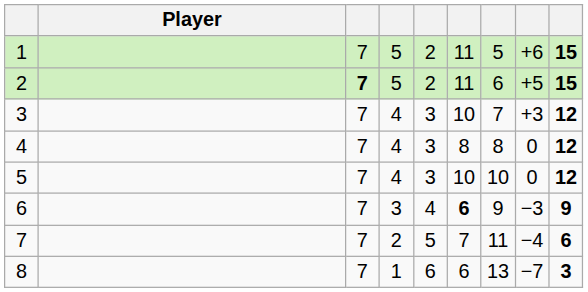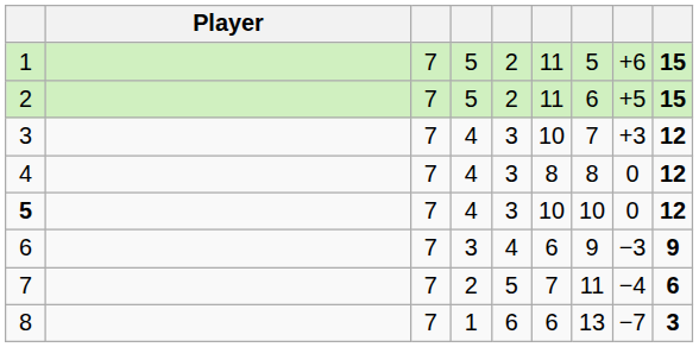row 3 | column 3: bold -> normal
row 6 | column 1: normal -> bold
row 7 | column 6: bold -> normal
